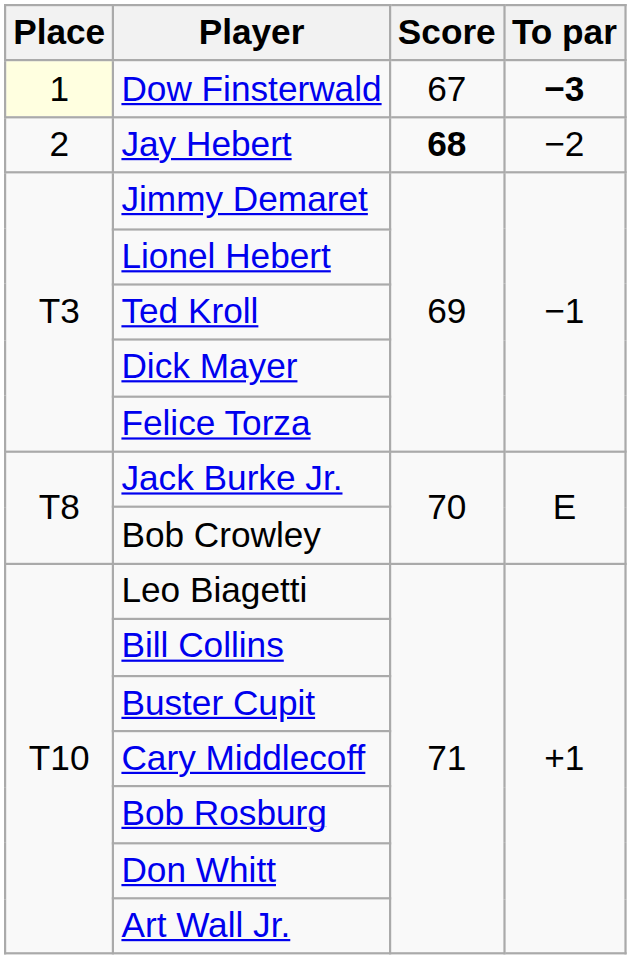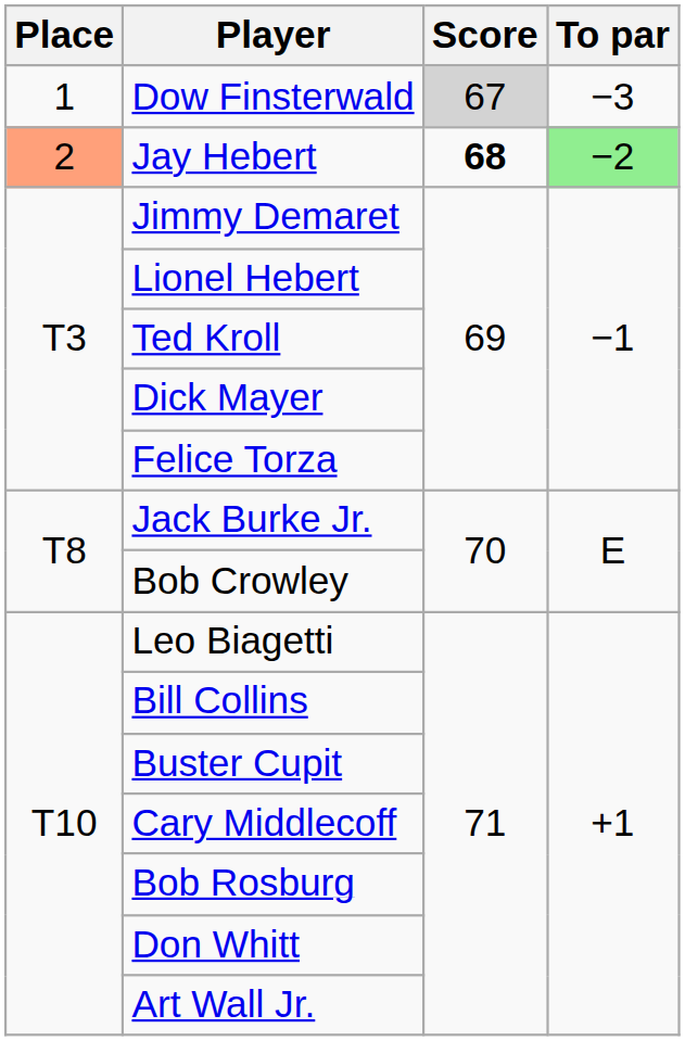Dow Finsterwald | Place: lightyellow background -> no background
Dow Finsterwald | Score: no background -> lightgrey background
Dow Finsterwald | To par: bold -> normal
Jay Hebert | Place: no background -> lightsalmon background
Jay Hebert | To par: no background -> lightgreen background
